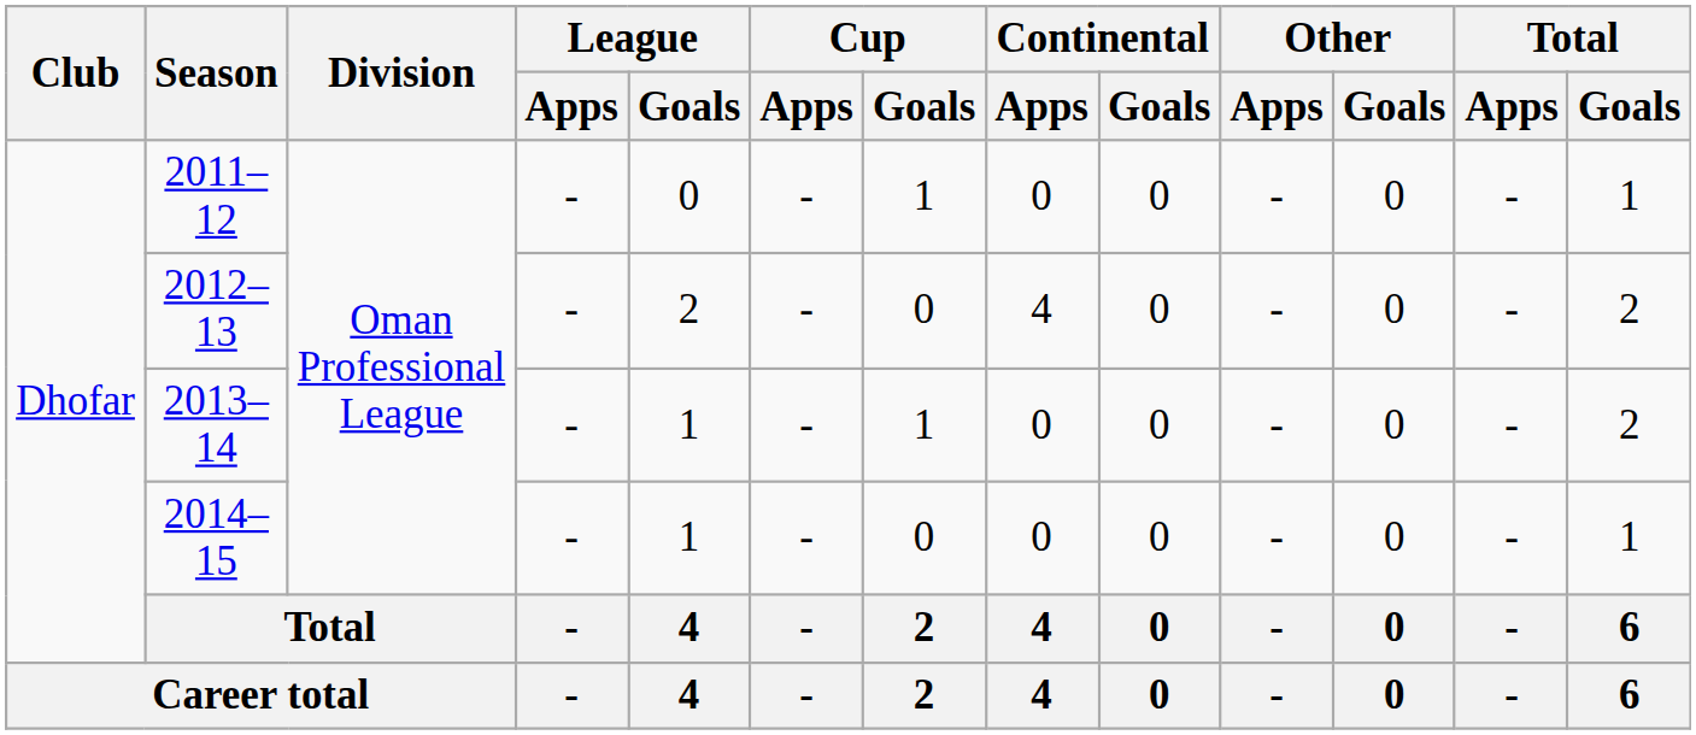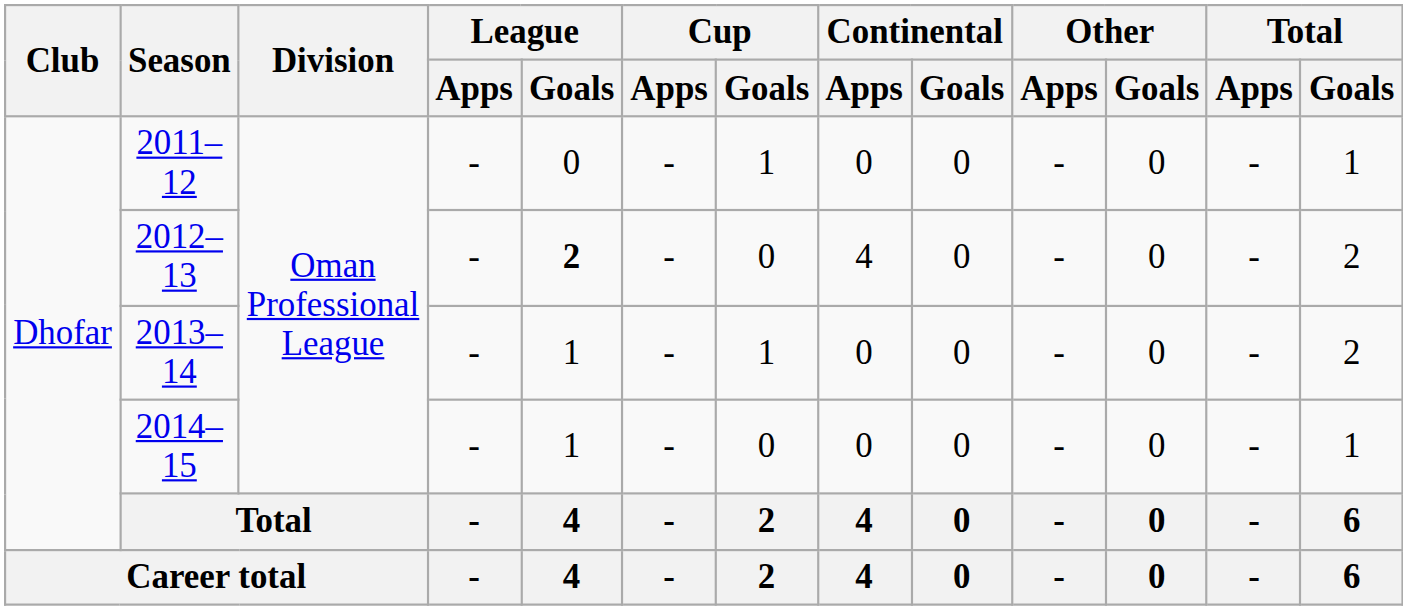2012–13 | League / Goals: normal -> bold
